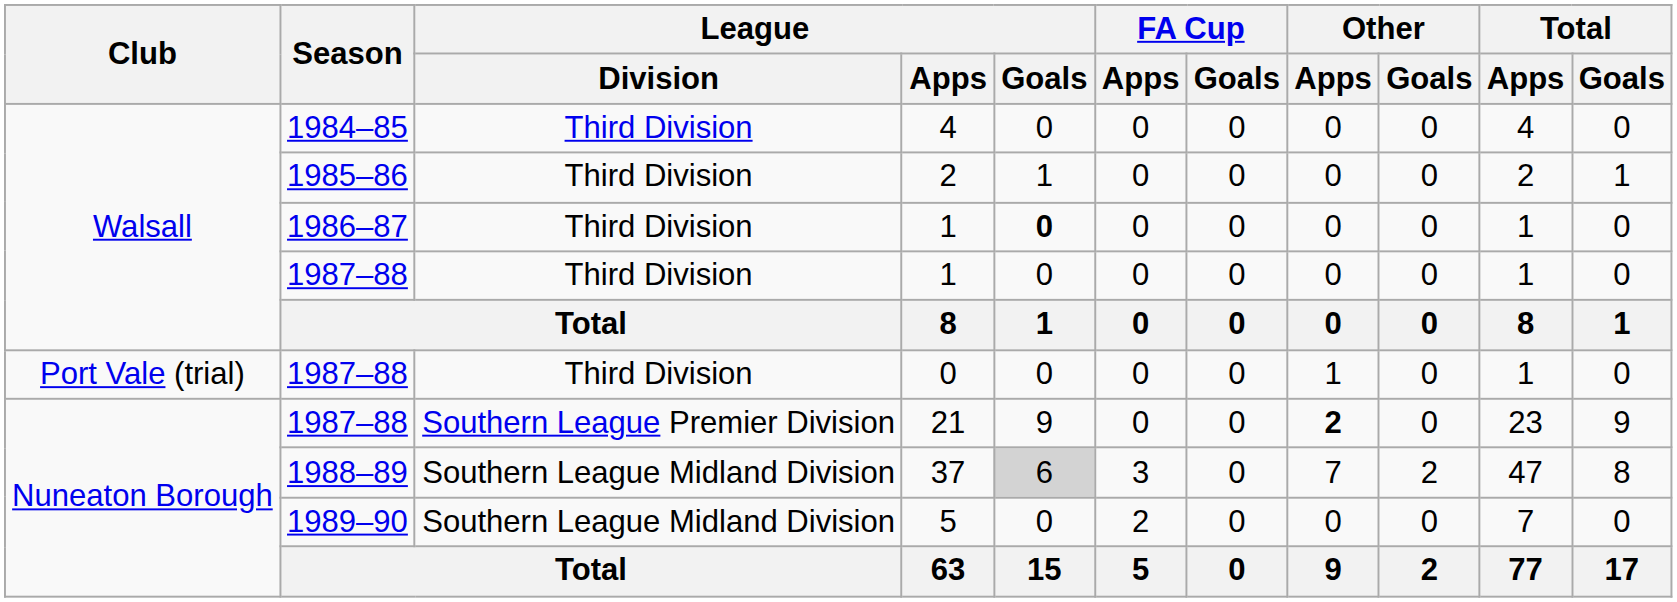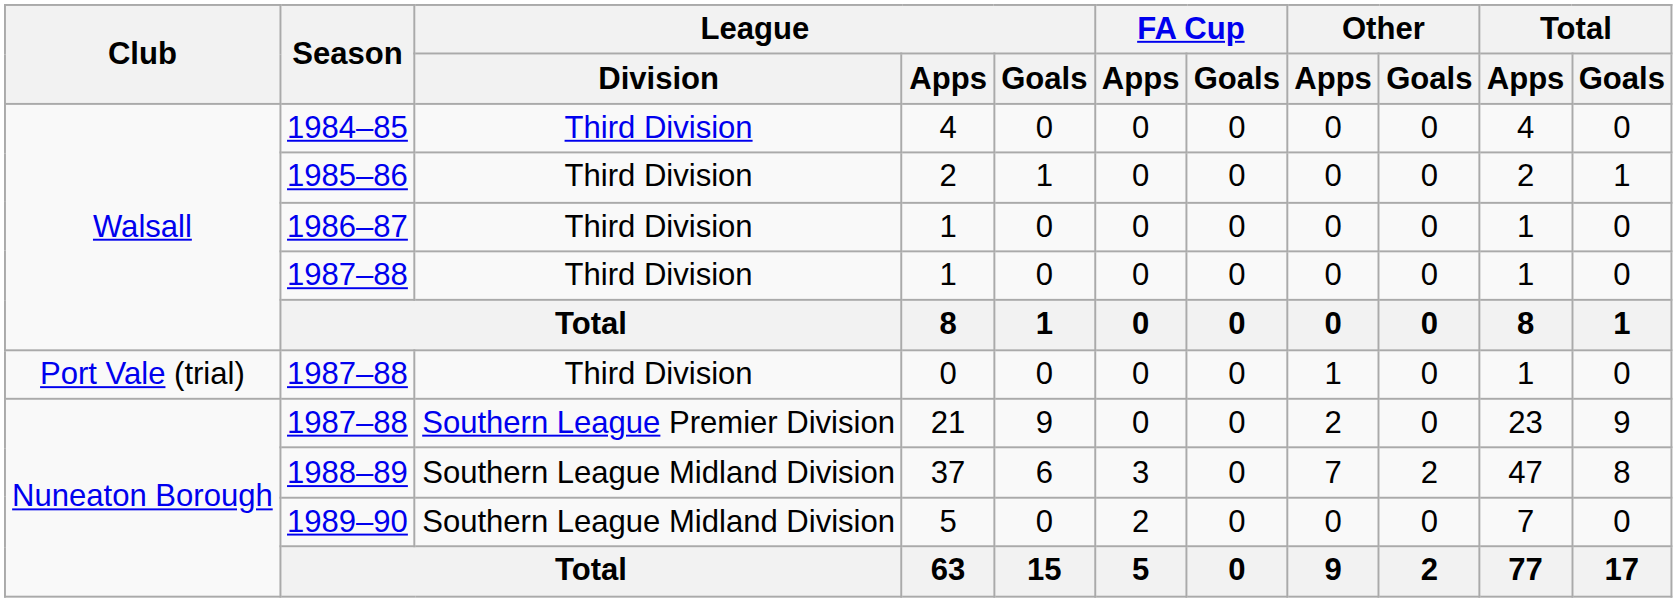1986–87 / 1 | League / Goals: bold -> normal
21 | Other / Apps: bold -> normal
37 | League / Goals: lightgrey background -> no background
